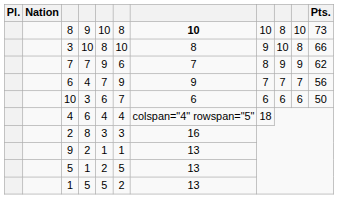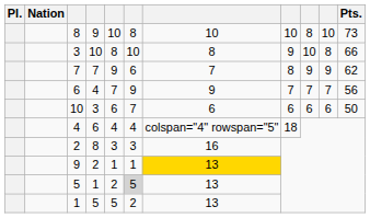row 2 | column 7: bold -> normal
row 9 | column 7: no background -> gold background
row 10 | column 6: no background -> lightgrey background
